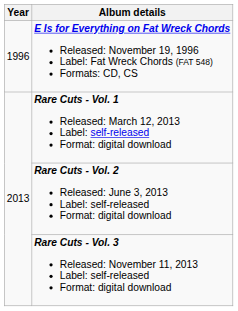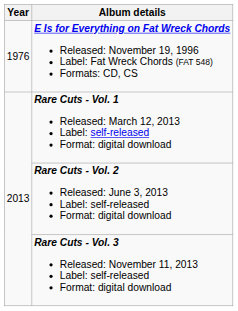row 2 | Year: 1996 -> 1976
